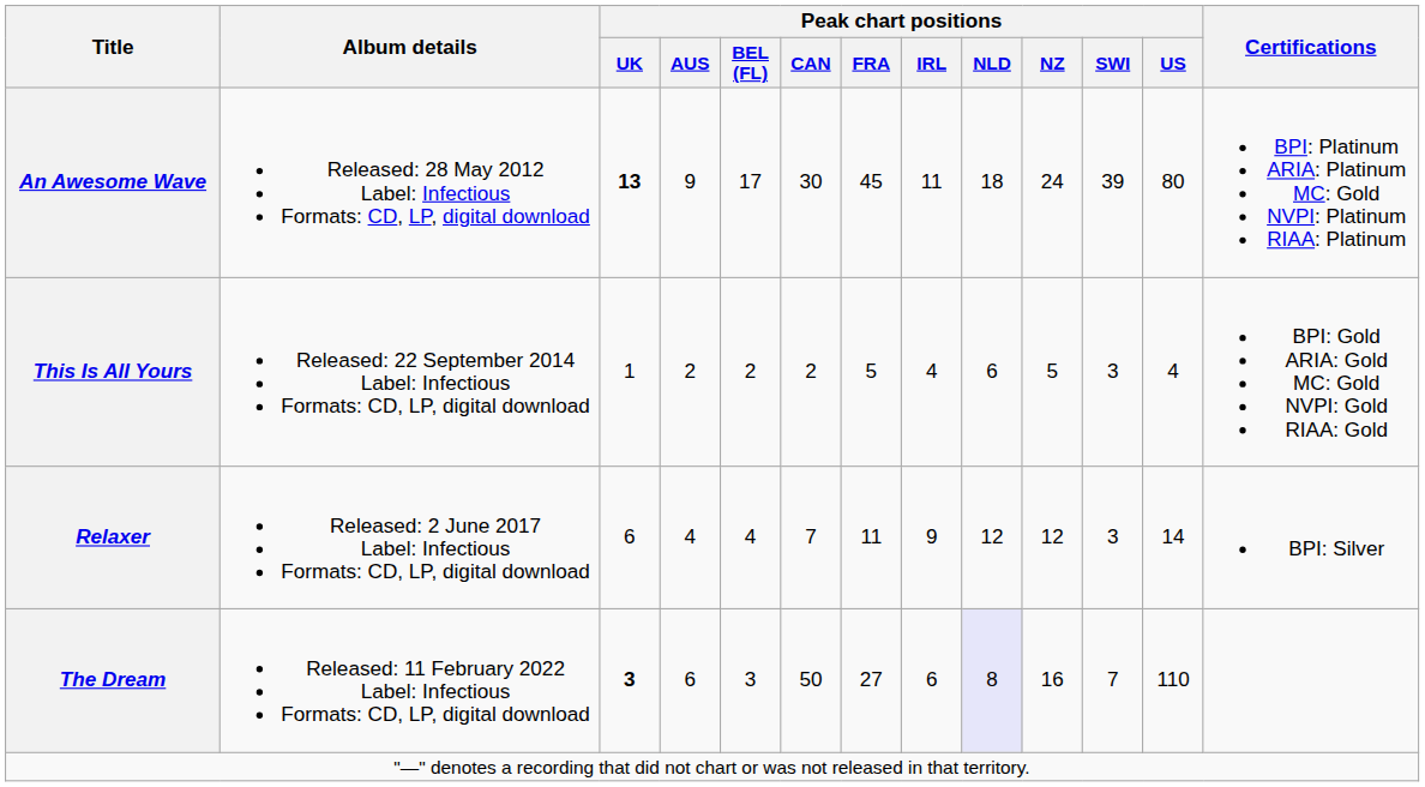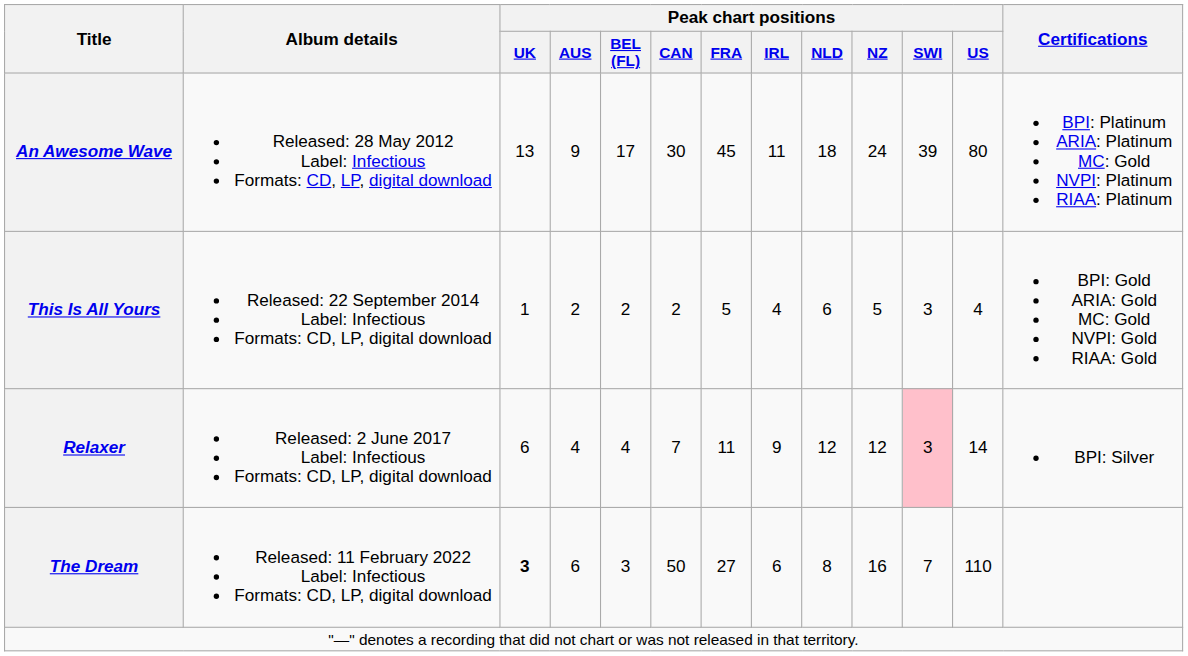An Awesome Wave | Peak chart positions / UK: bold -> normal
Relaxer | Peak chart positions / SWI: no background -> pink background
The Dream | Peak chart positions / NLD: lavender background -> no background
